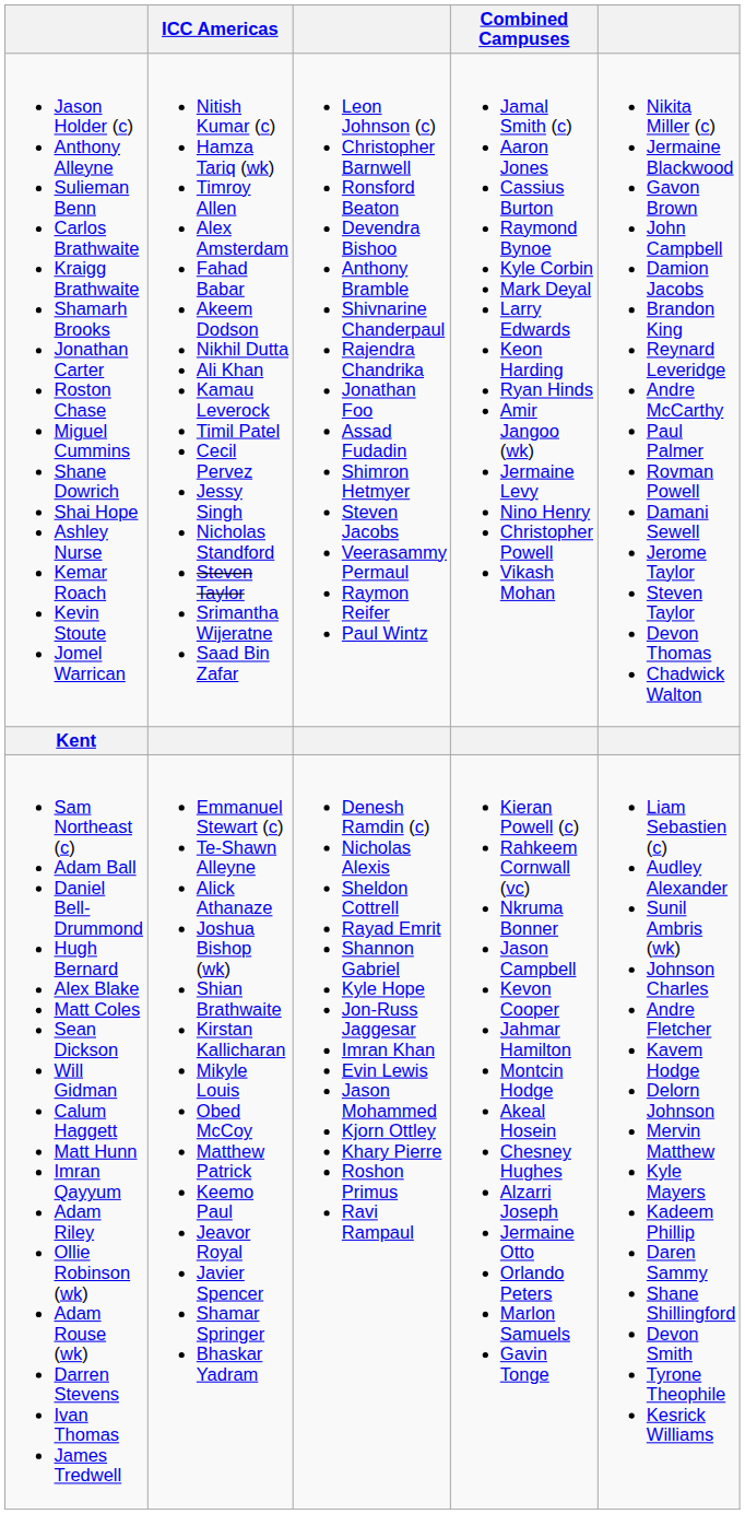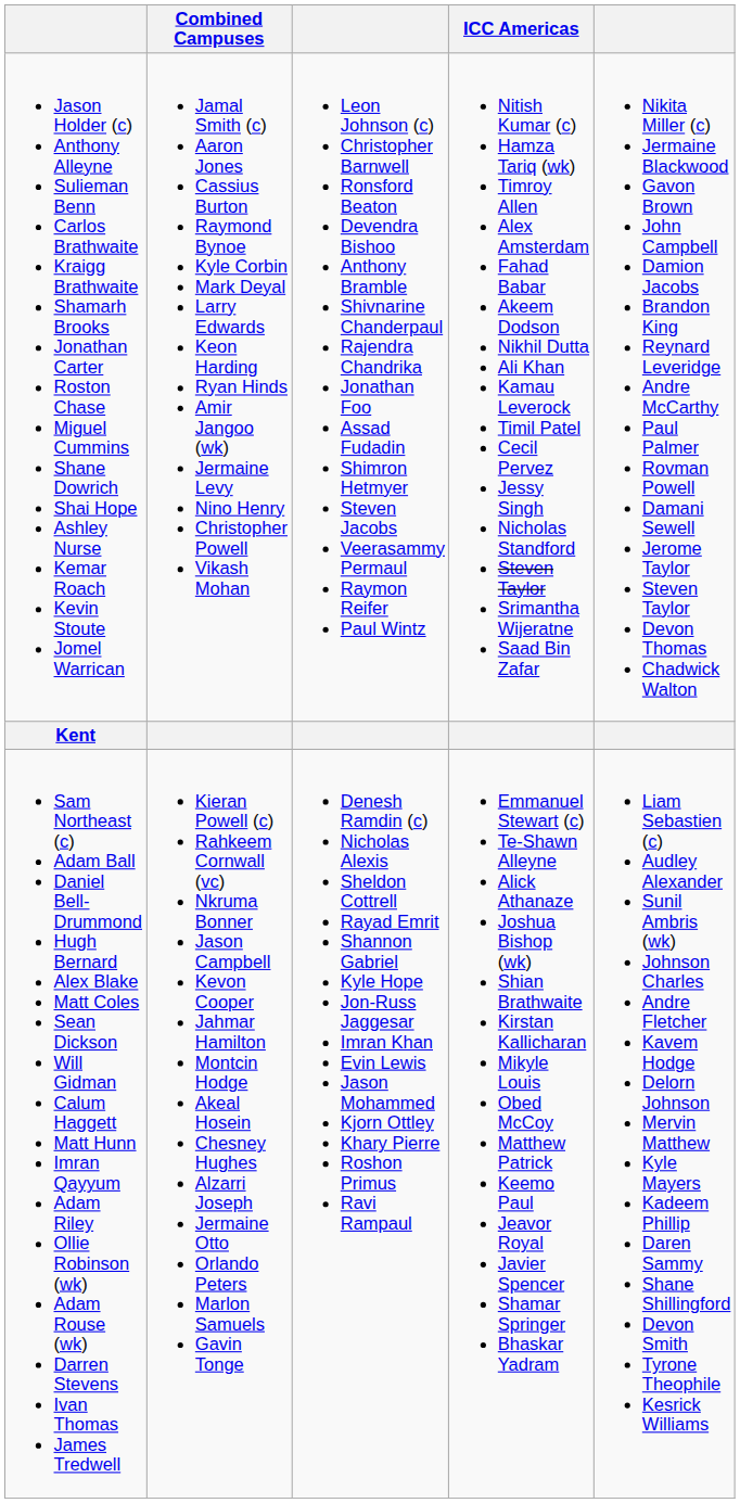columns swapped: Combined Campuses <-> ICC Americas
